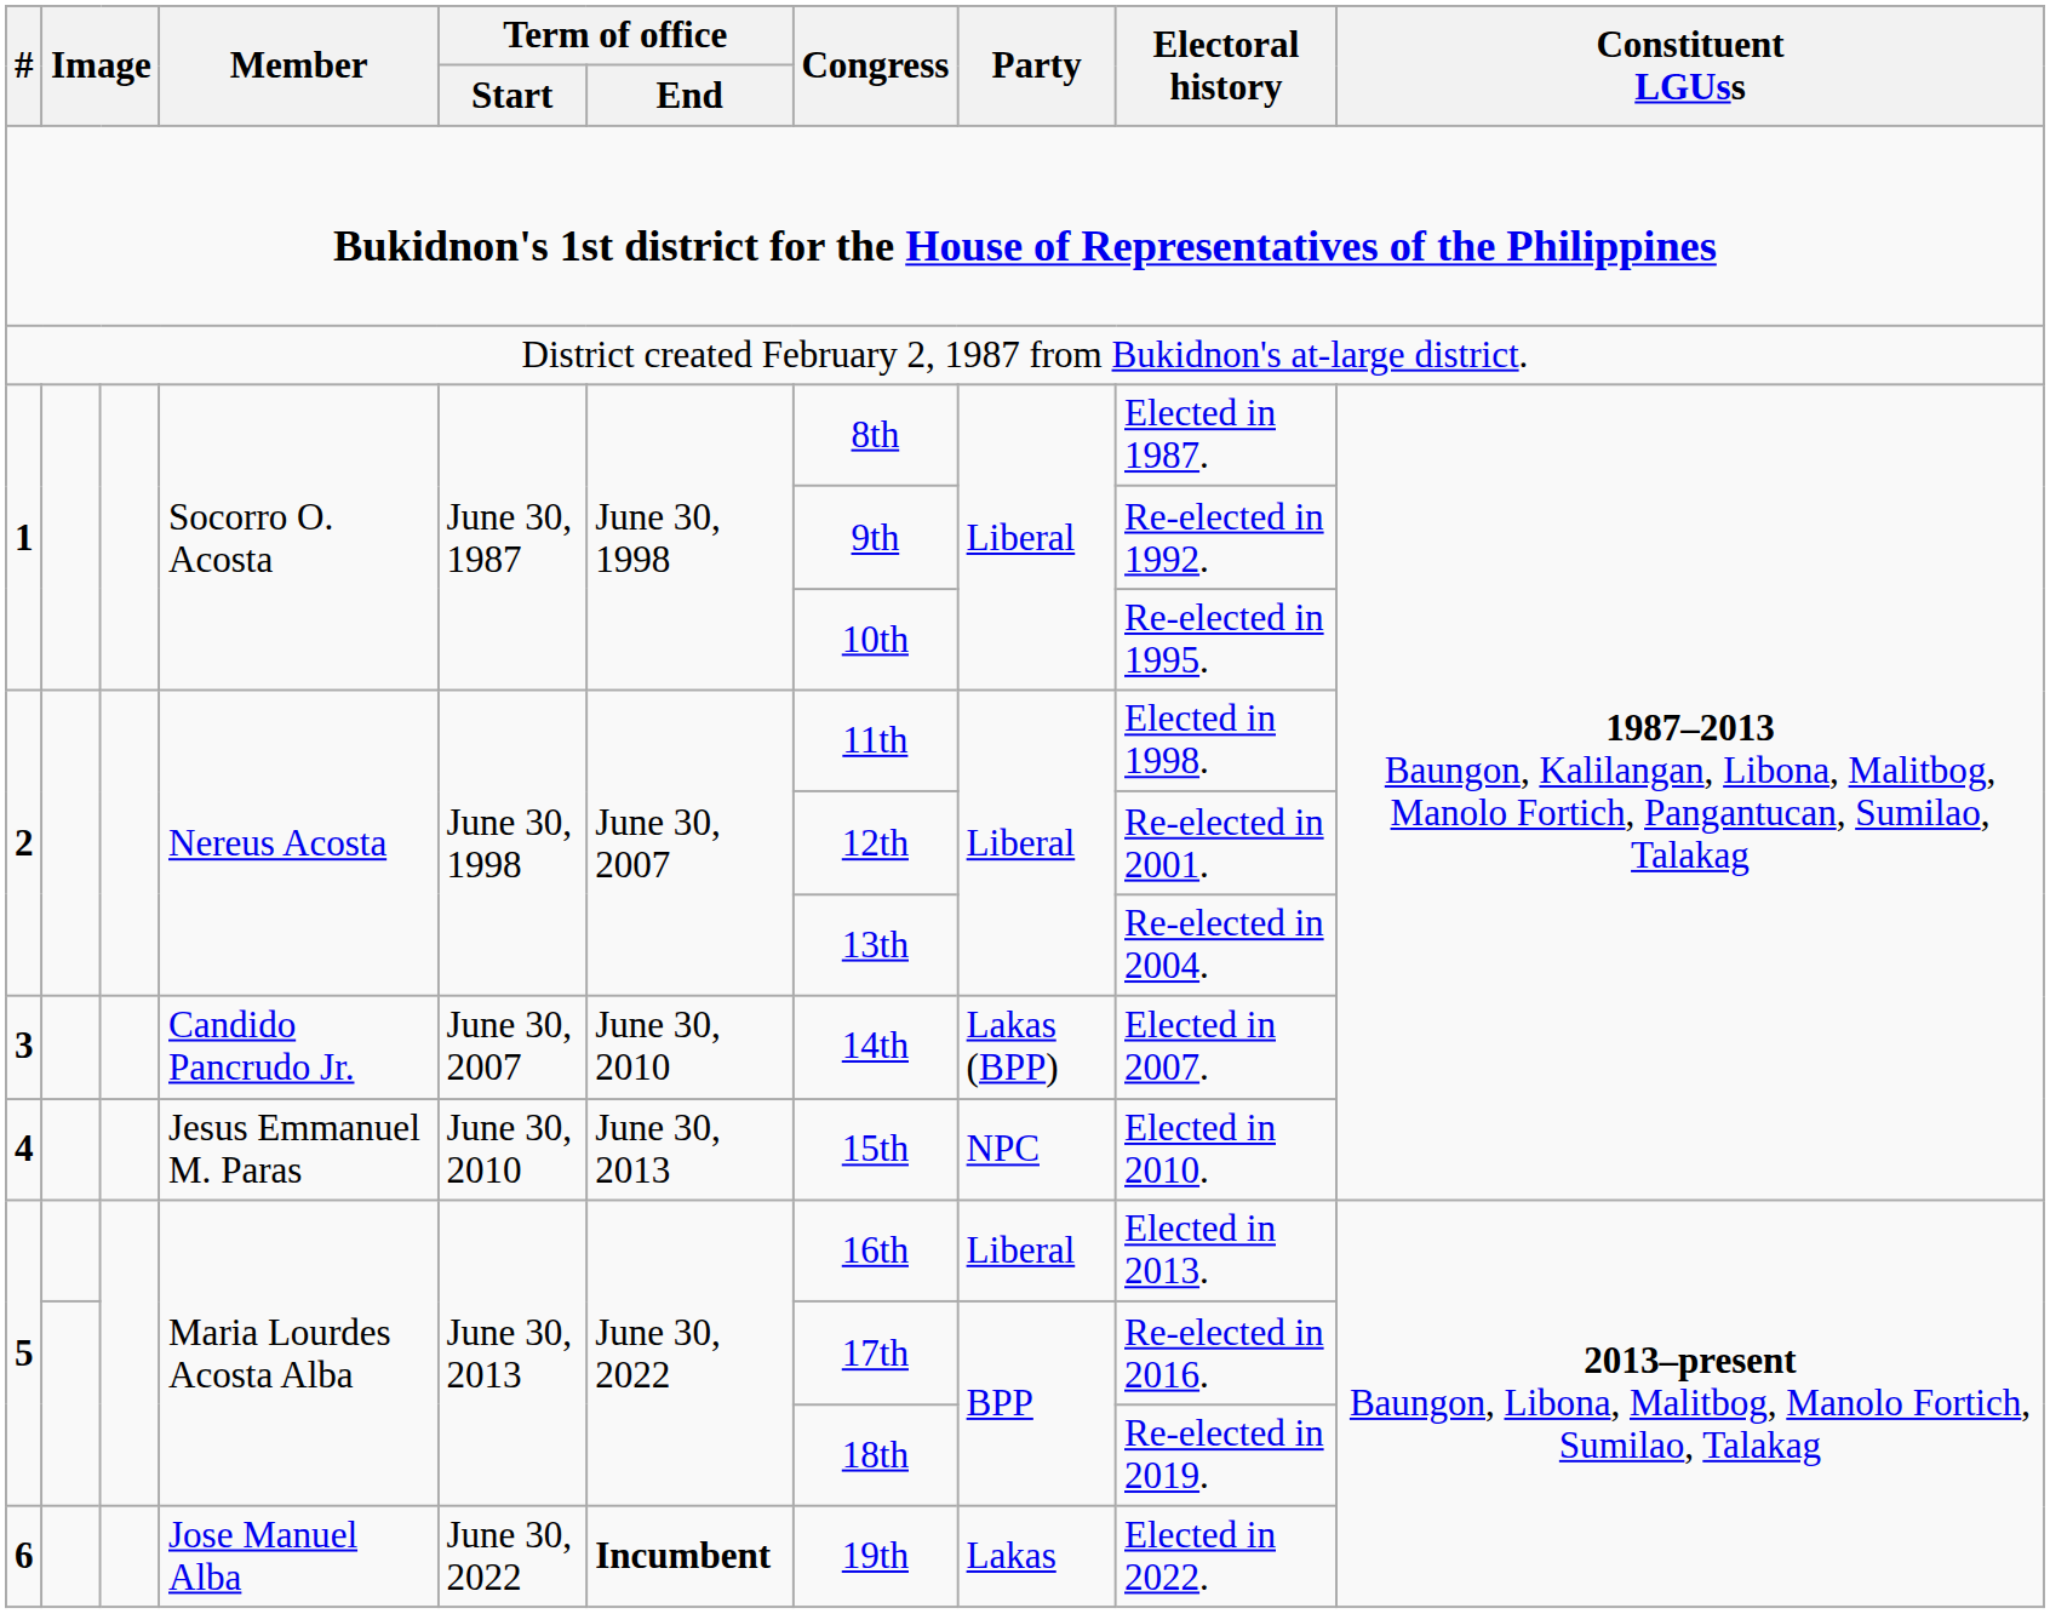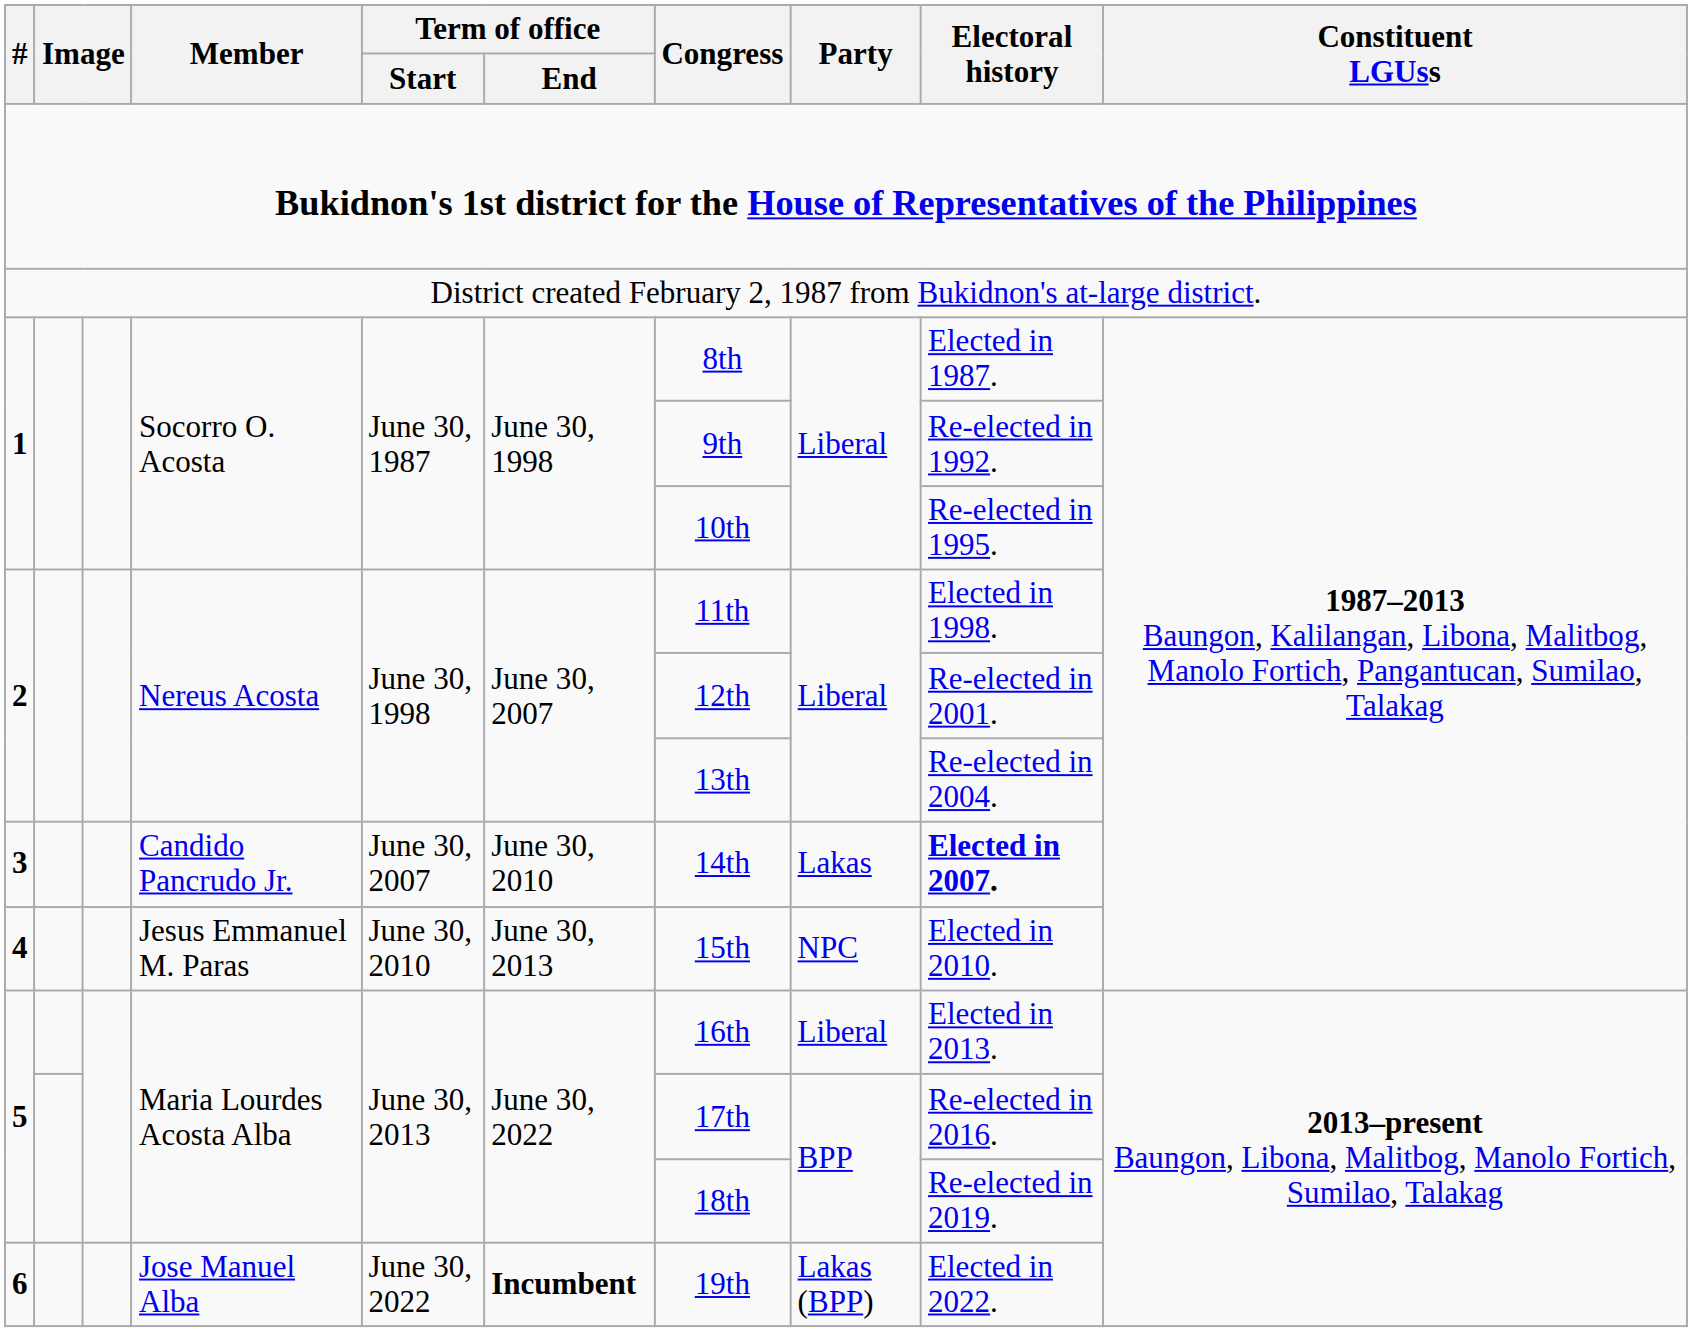3 | Party: Lakas (BPP) -> Lakas
3 | Electoral history: normal -> bold
6 | Party: Lakas -> Lakas (BPP)
